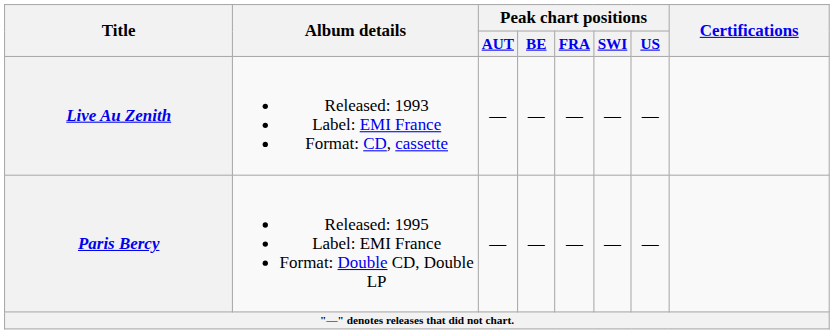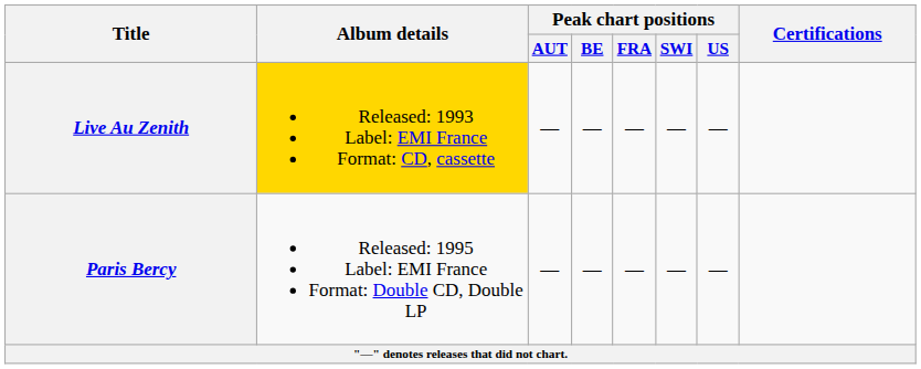Live Au Zenith | Album details: no background -> gold background
